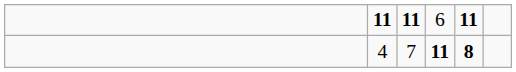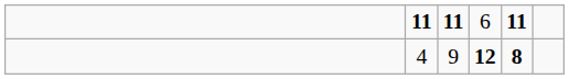row 2 | column 3: 7 -> 9
row 2 | column 4: 11 -> 12
